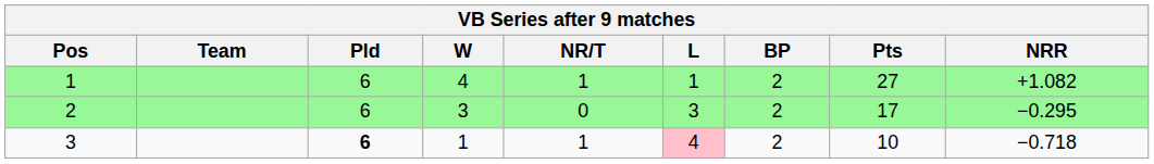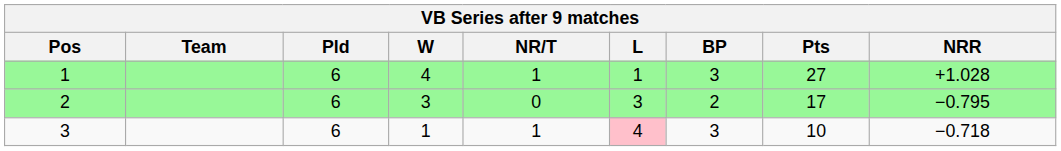row 3 | BP: 2 -> 3
row 3 | NRR: +1.082 -> +1.028
row 4 | NRR: −0.295 -> −0.795
row 5 | Pld: bold -> normal
row 5 | BP: 2 -> 3
